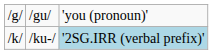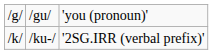/ku-/ | column 3: lightblue background -> no background
